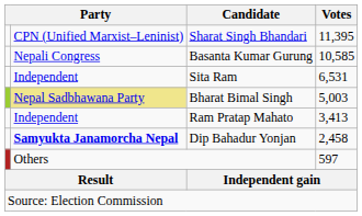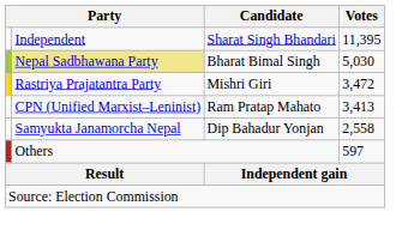Sharat Singh Bhandari | column 2: CPN (Unified Marxist–Leninist) -> Independent
- row: Nepali Congress | Basanta Kumar Gurung | 10,585
- row: Independent | Sita Ram | 6,531
Bharat Bimal Singh | Votes: 5,003 -> 5,030
+ row: Rastriya Prajatantra Party | Mishri Giri | 3,472
Ram Pratap Mahato | column 2: Independent -> CPN (Unified Marxist–Leninist)
Dip Bahadur Yonjan | column 2: bold -> normal
Dip Bahadur Yonjan | Votes: 2,458 -> 2,558
